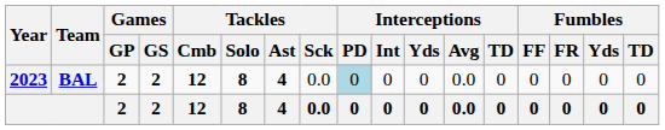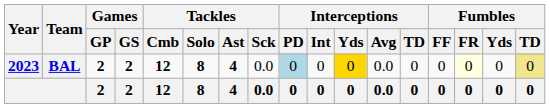BAL | Interceptions / Yds: no background -> gold background
BAL | Fumbles / FR: no background -> lightyellow background
BAL | Fumbles / TD: no background -> khaki background
